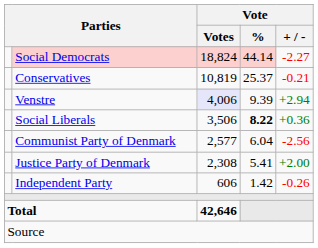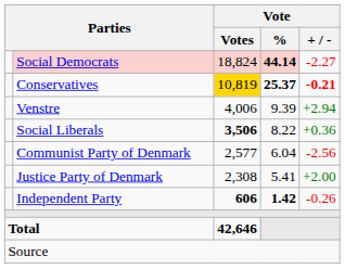Social Democrats | Vote / %: normal -> bold
Conservatives | Vote / Votes: no background -> gold background
Conservatives | Vote / %: normal -> bold
Conservatives | Vote / + / -: normal -> bold
Venstre | Vote / Votes: lavender background -> no background
Social Liberals | Vote / Votes: normal -> bold
Social Liberals | Vote / %: bold -> normal
Independent Party | Vote / Votes: normal -> bold
Independent Party | Vote / %: normal -> bold
